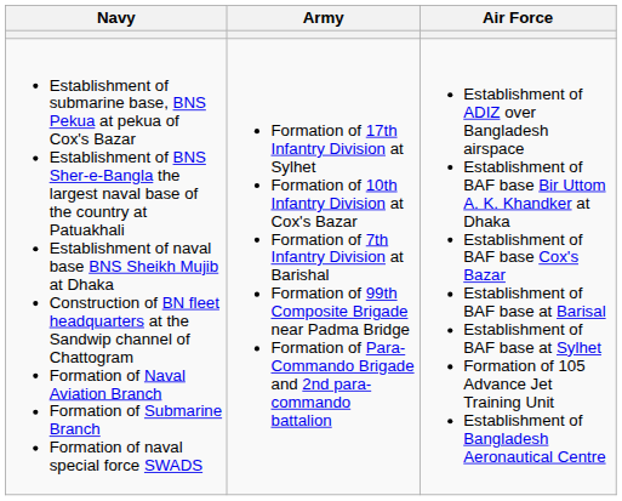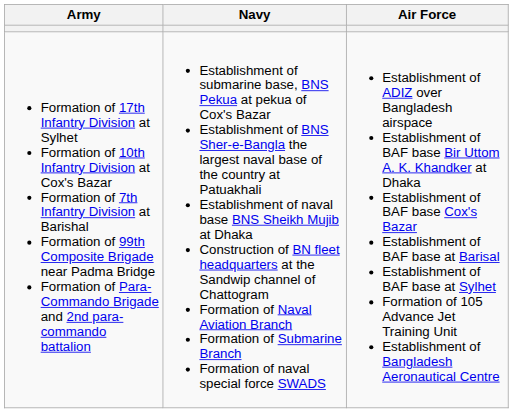columns swapped: Army <-> Navy
